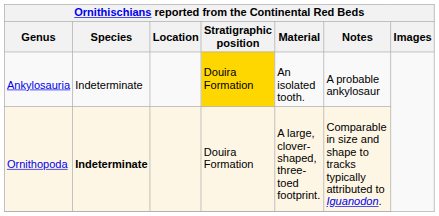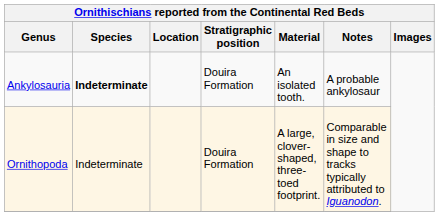Ankylosauria | Species: normal -> bold
Ankylosauria | Stratigraphic position: gold background -> no background
Ornithopoda | Species: bold -> normal
